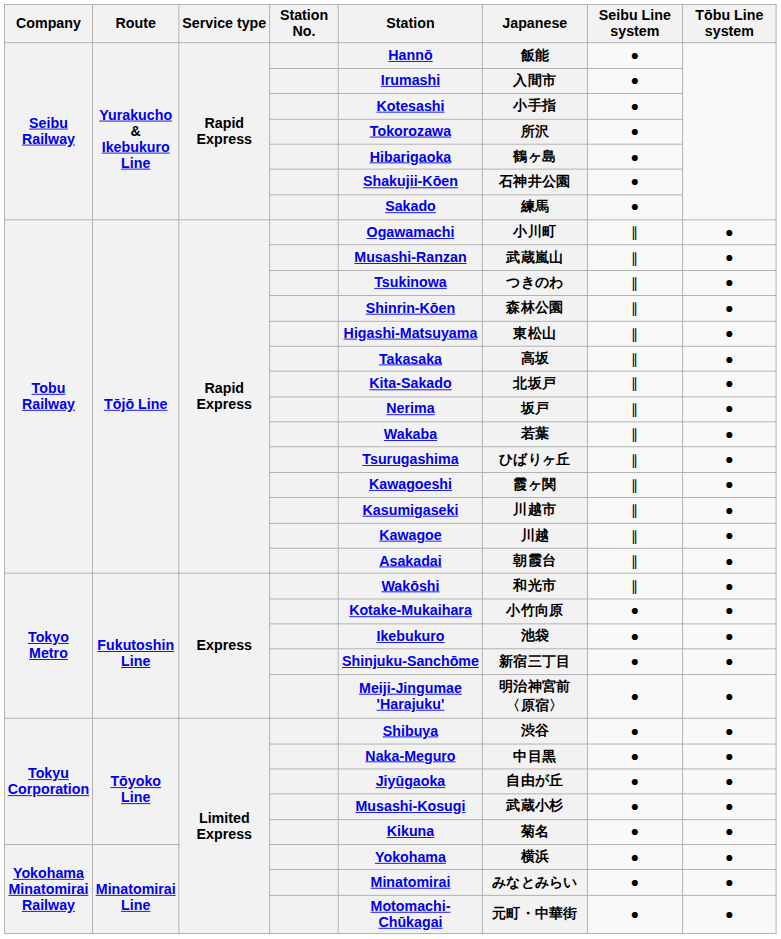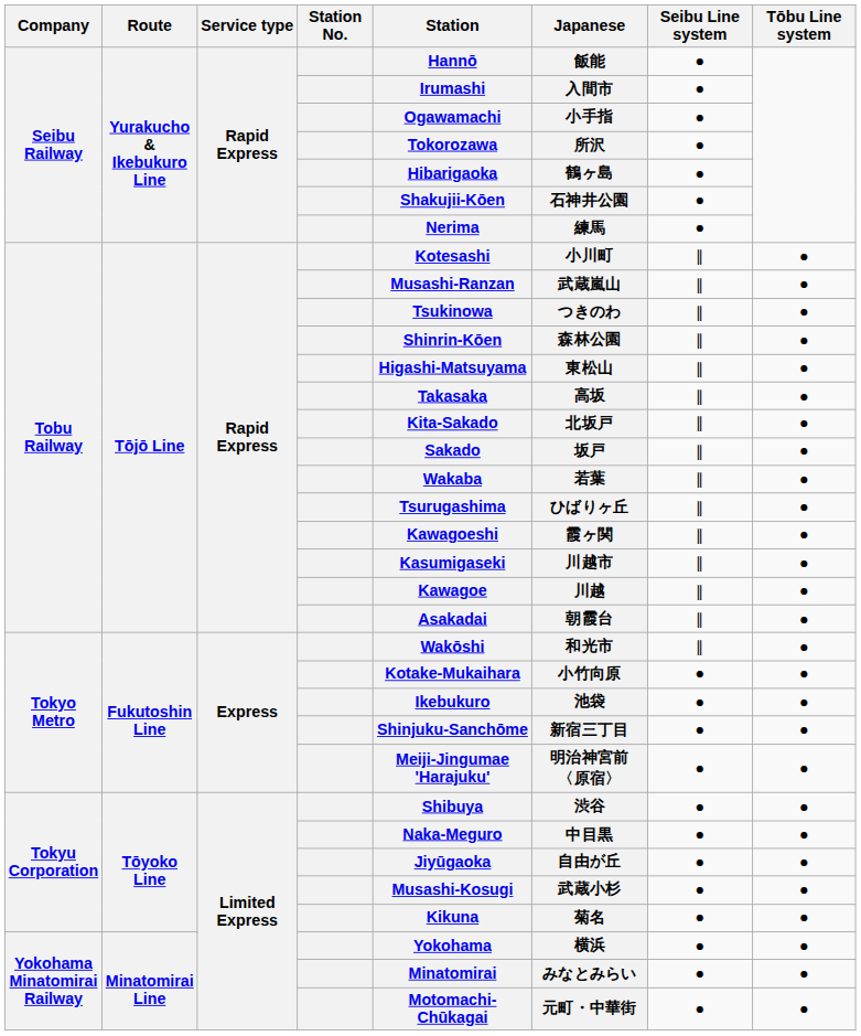row 4 | Station: Kotesashi -> Ogawamachi
row 8 | Station: Sakado -> Nerima
row 9 | Station: Ogawamachi -> Kotesashi
row 16 | Station: Nerima -> Sakado
